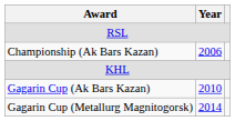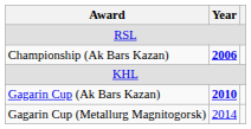Championship (Ak Bars Kazan) | Year: normal -> bold
Gagarin Cup (Ak Bars Kazan) | Year: normal -> bold
